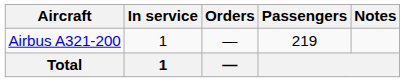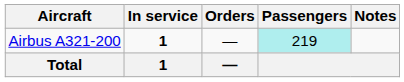Airbus A321-200 | In service: normal -> bold
Airbus A321-200 | Passengers: no background -> paleturquoise background
